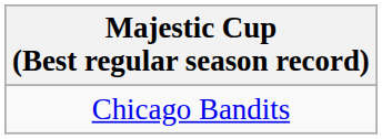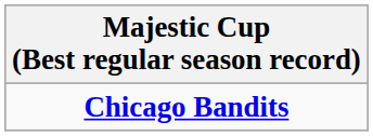row 2 | column 1: normal -> bold
